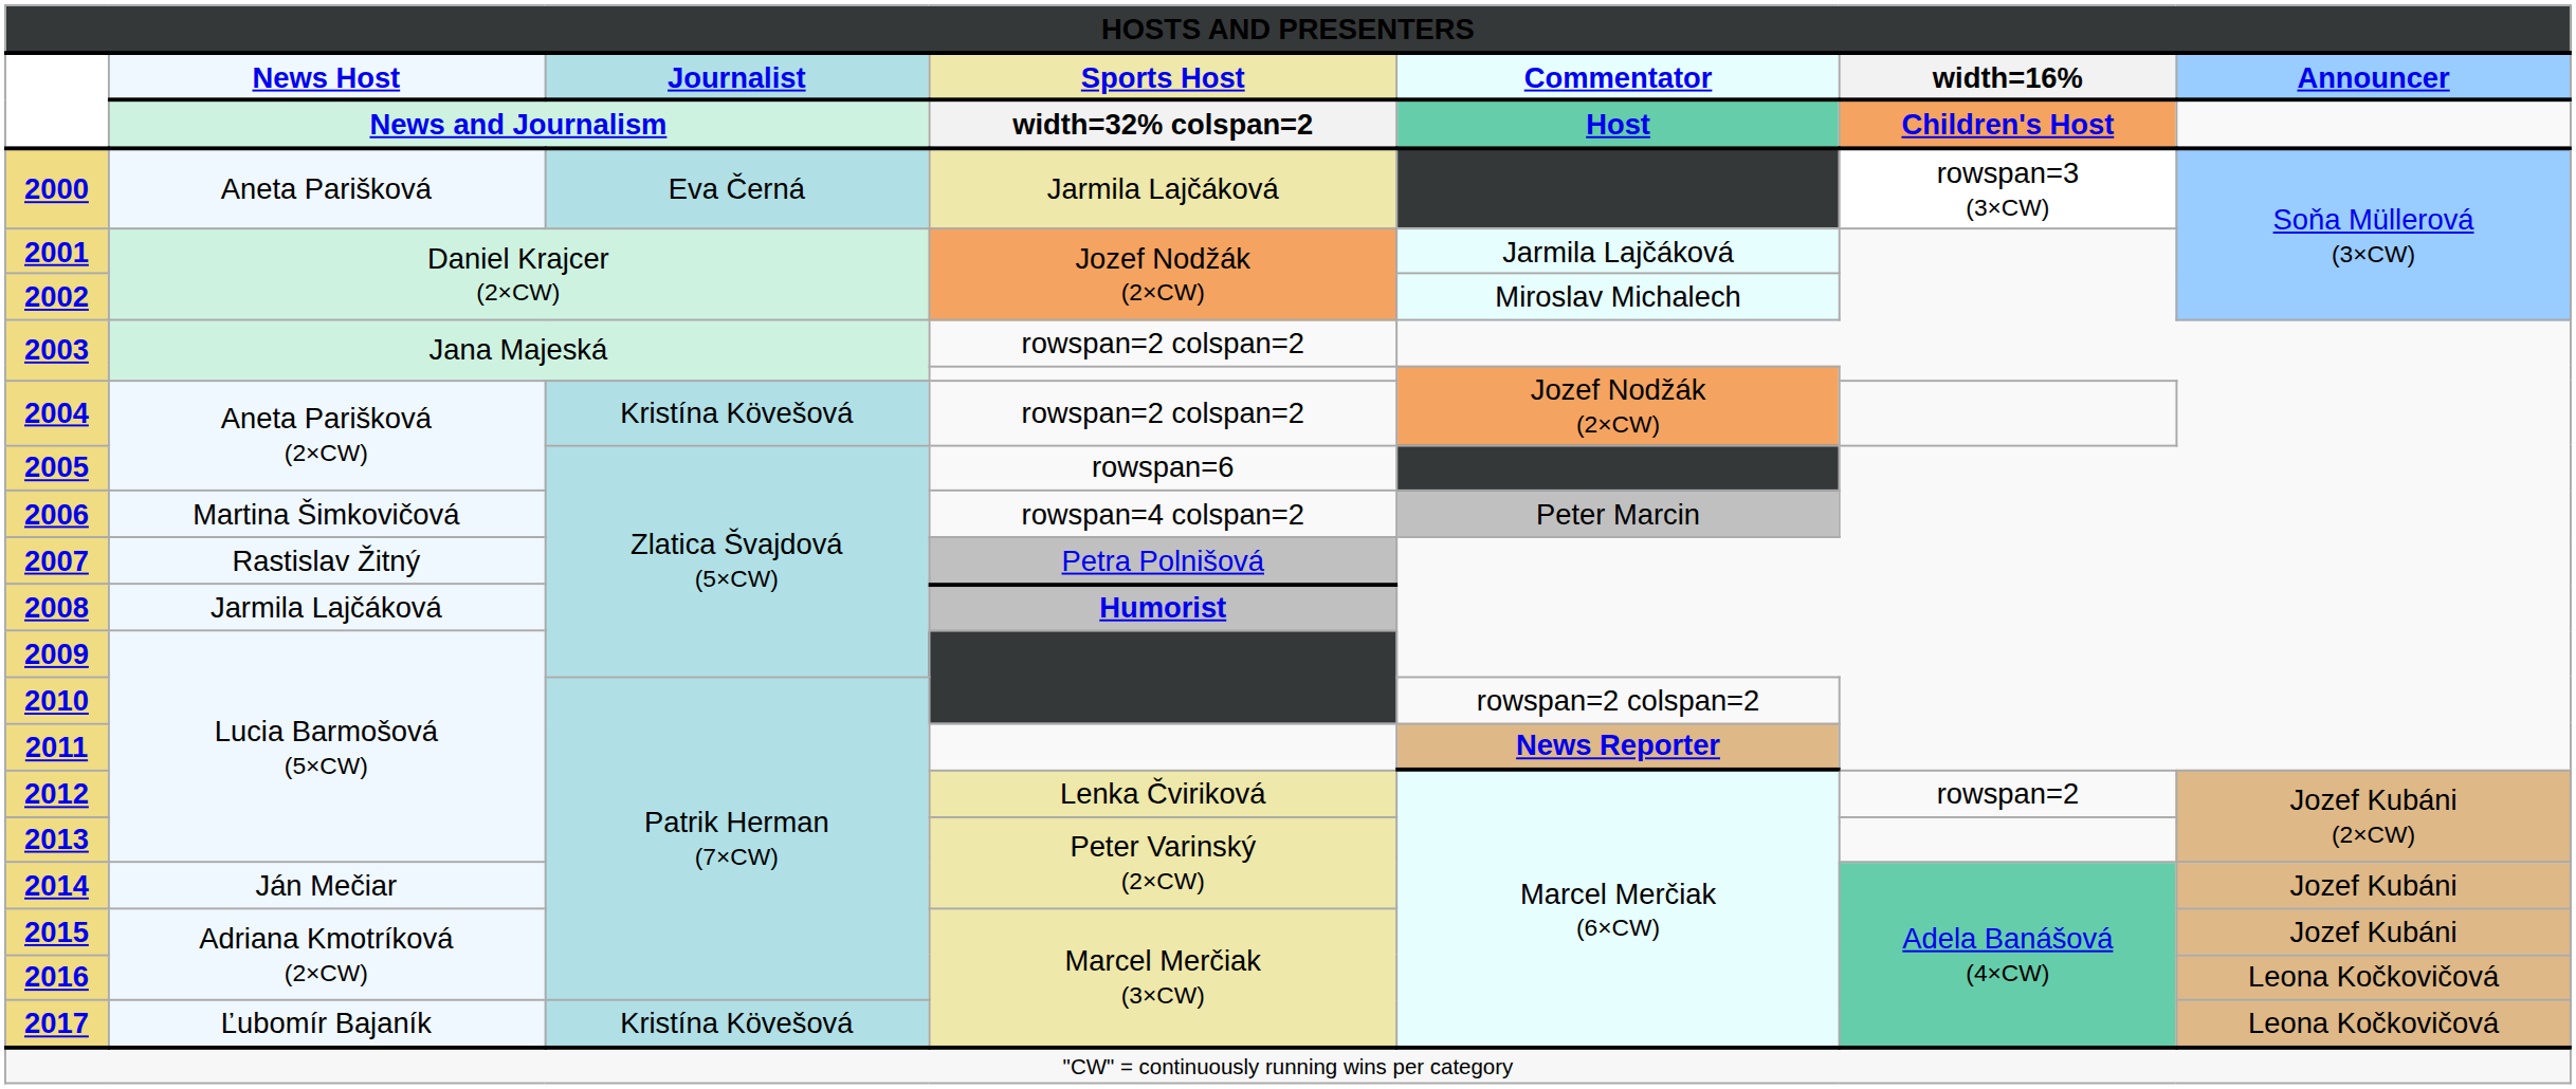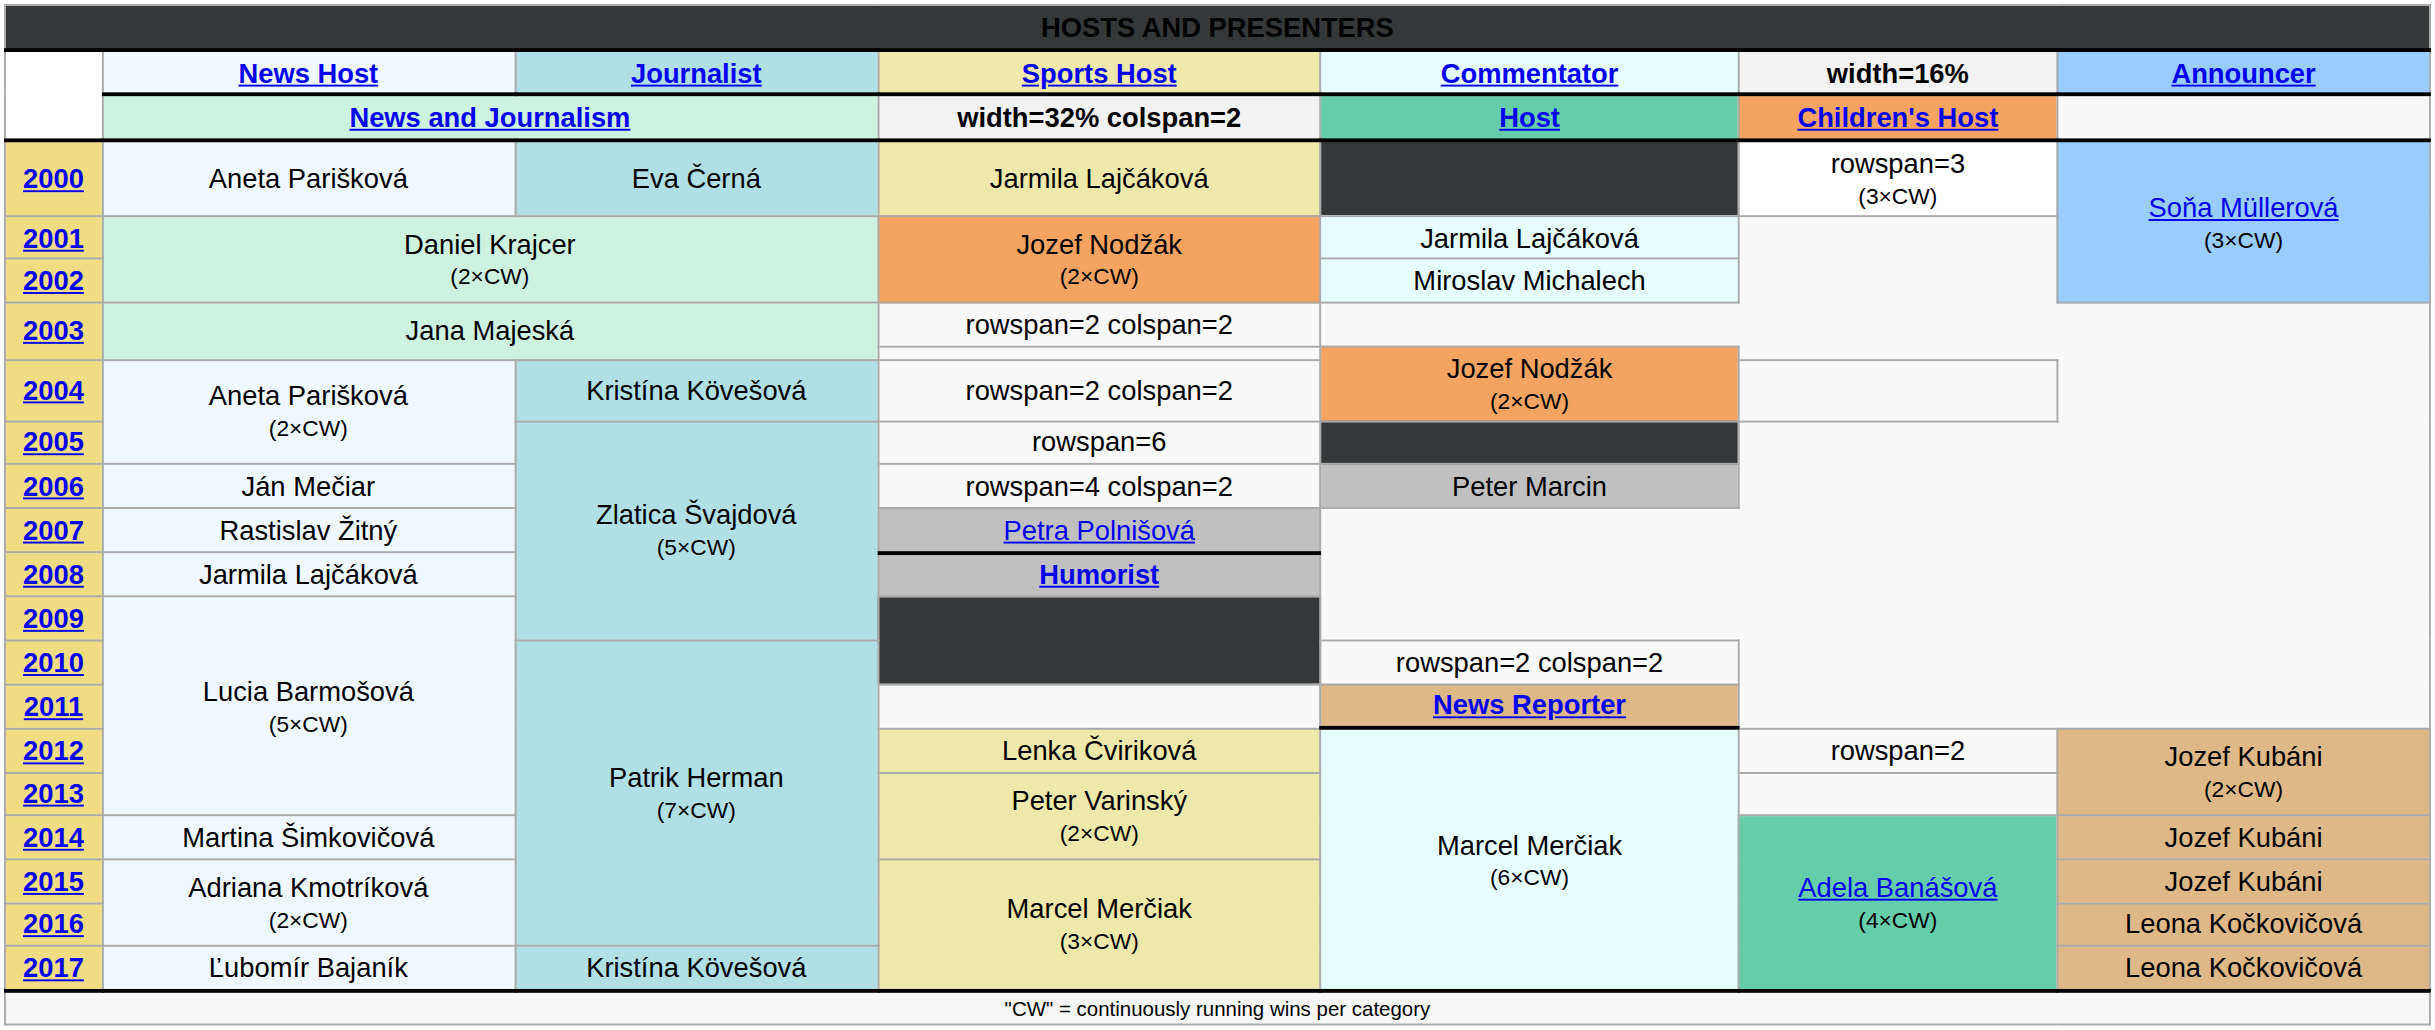2006 | News Host / News and Journalism: Martina Šimkovičová -> Ján Mečiar
2014 | News Host / News and Journalism: Ján Mečiar -> Martina Šimkovičová
